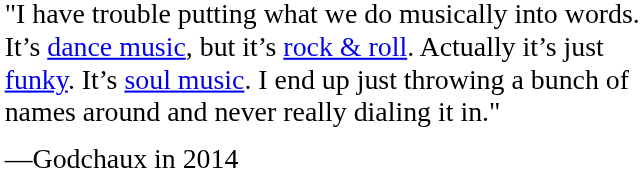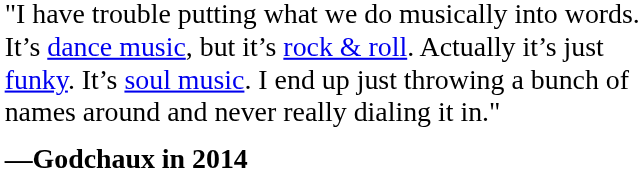row 2 | column 1: normal -> bold
